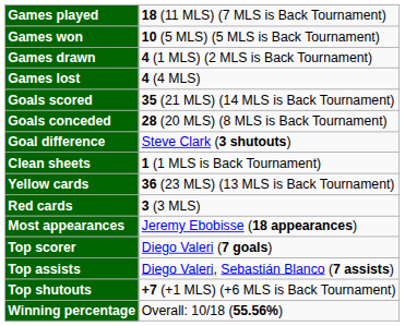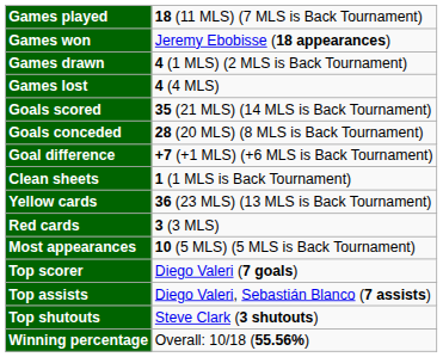Games won | column 2: 10 (5 MLS) (5 MLS is Back Tournament) -> Jeremy Ebobisse (18 appearances)
Goal difference | column 2: Steve Clark (3 shutouts) -> +7 (+1 MLS) (+6 MLS is Back Tournament)
Most appearances | column 2: Jeremy Ebobisse (18 appearances) -> 10 (5 MLS) (5 MLS is Back Tournament)
Top shutouts | column 2: +7 (+1 MLS) (+6 MLS is Back Tournament) -> Steve Clark (3 shutouts)
